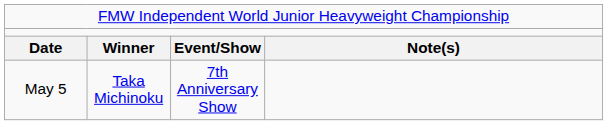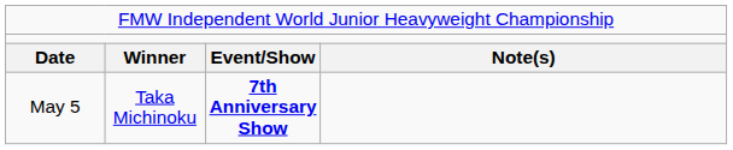May 5 | column 3: normal -> bold
